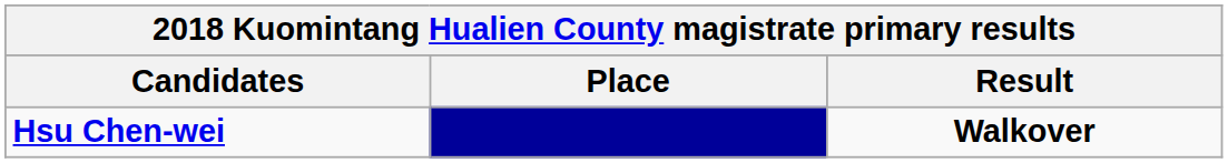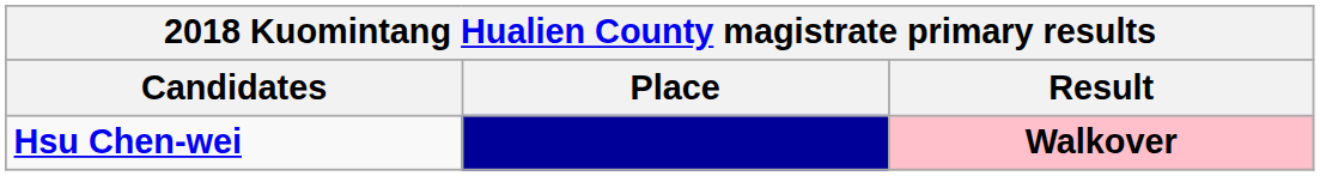Hsu Chen-wei | Result: no background -> pink background
